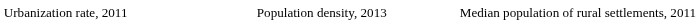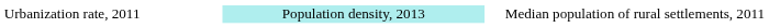Urbanization rate, 2011 | column 2: no background -> paleturquoise background
